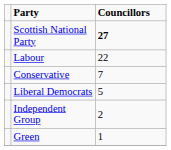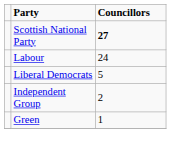Labour | Councillors: 22 -> 24
- row: Conservative | 7
